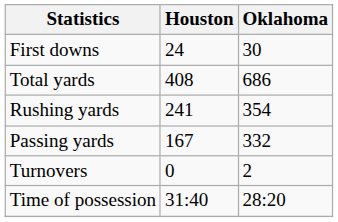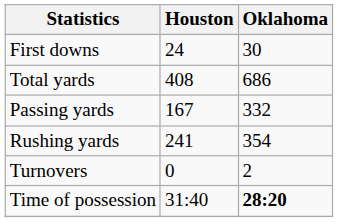rows swapped: Rushing yards <-> Passing yards
Time of possession | Oklahoma: normal -> bold
